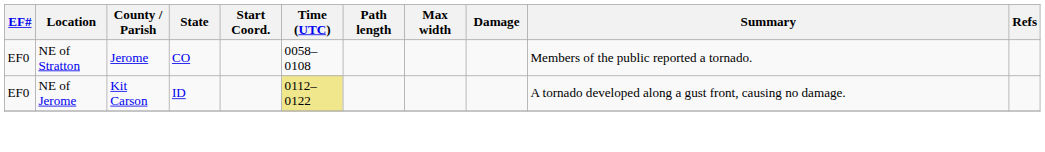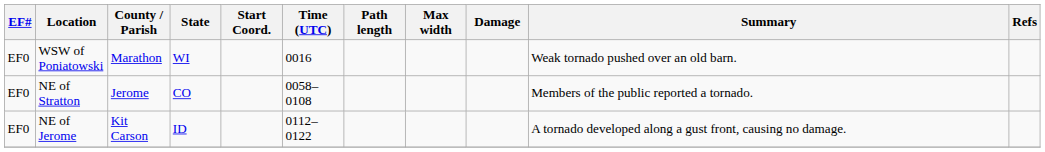+ row: EF0 | WSW of Poniatowski | Marathon | WI | 0016 | Weak tornado pushed over an old barn.
NE of Jerome | Time (UTC): khaki background -> no background
